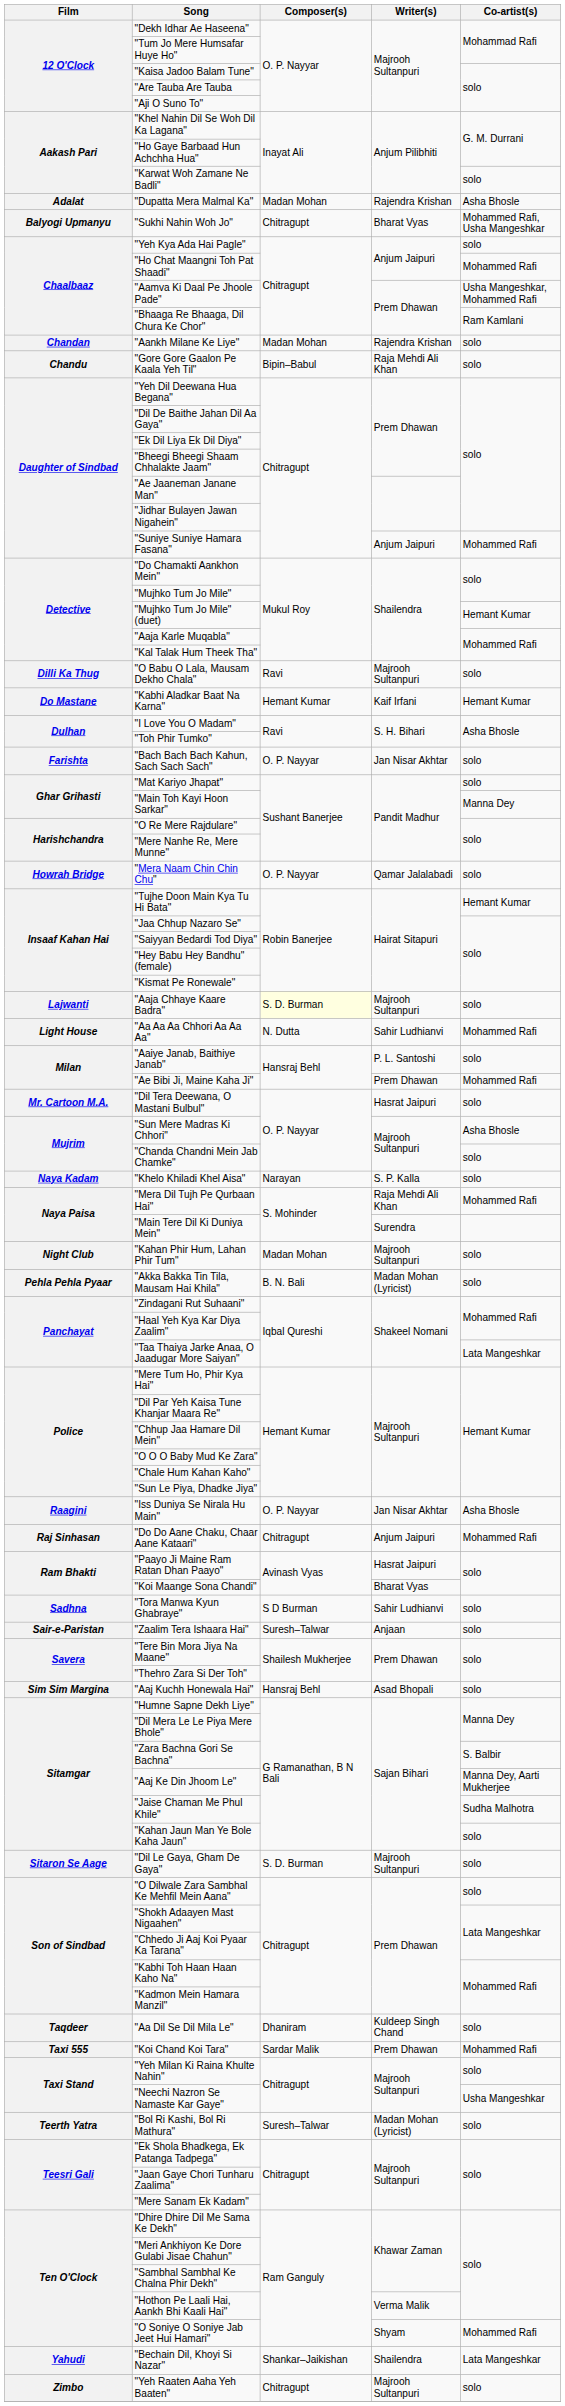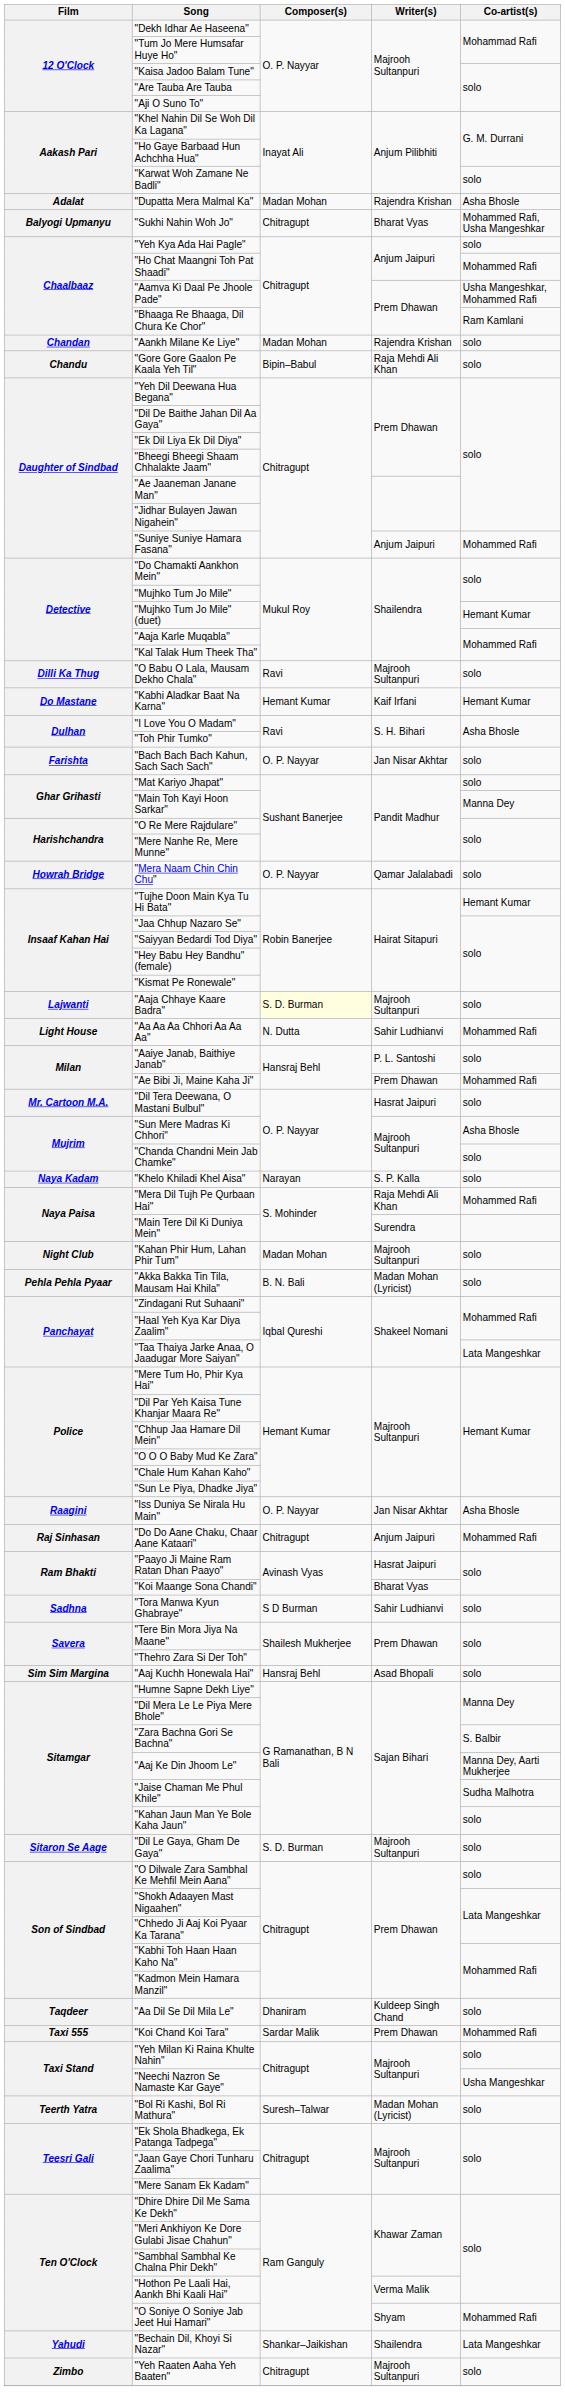- row: Sair-e-Paristan | "Zaalim Tera Ishaara Hai" | Suresh–Talwar | Anjaan | solo
